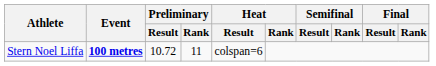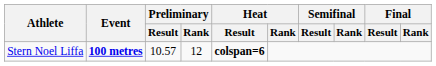Stern Noel Liffa | Preliminary / Result: 10.72 -> 10.57
Stern Noel Liffa | Preliminary / Rank: 11 -> 12
Stern Noel Liffa | Heat / Result: normal -> bold
